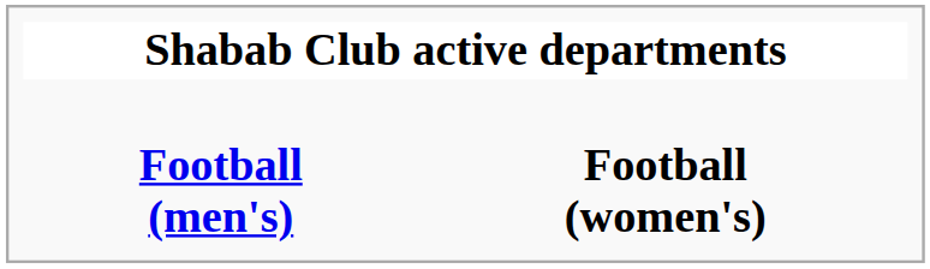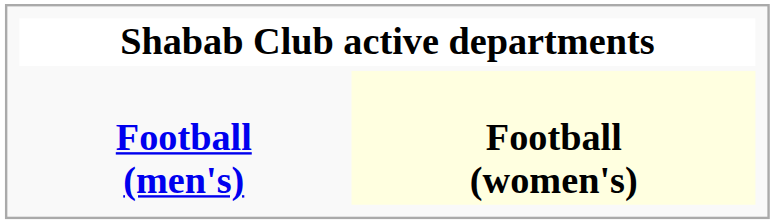Football (men's) | column 2: no background -> lightyellow background
